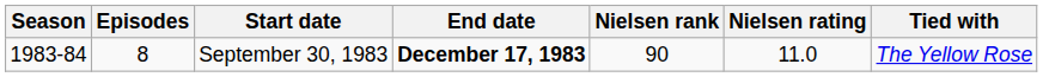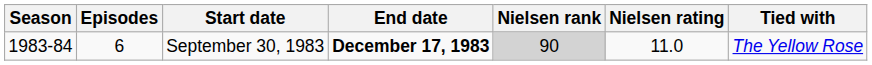September 30, 1983 | Episodes: 8 -> 6
September 30, 1983 | Nielsen rank: no background -> lightgrey background
